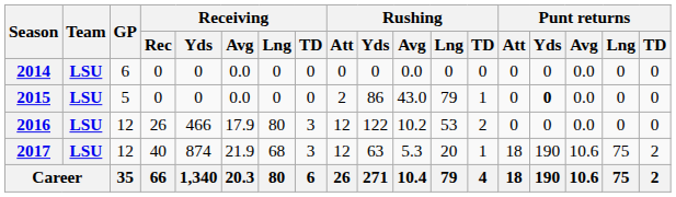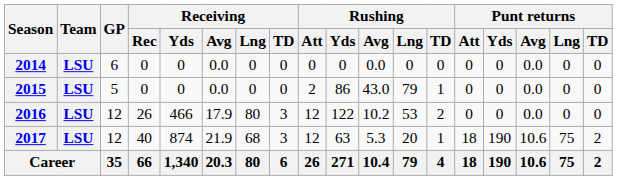2015 | Punt returns / Yds: bold -> normal
